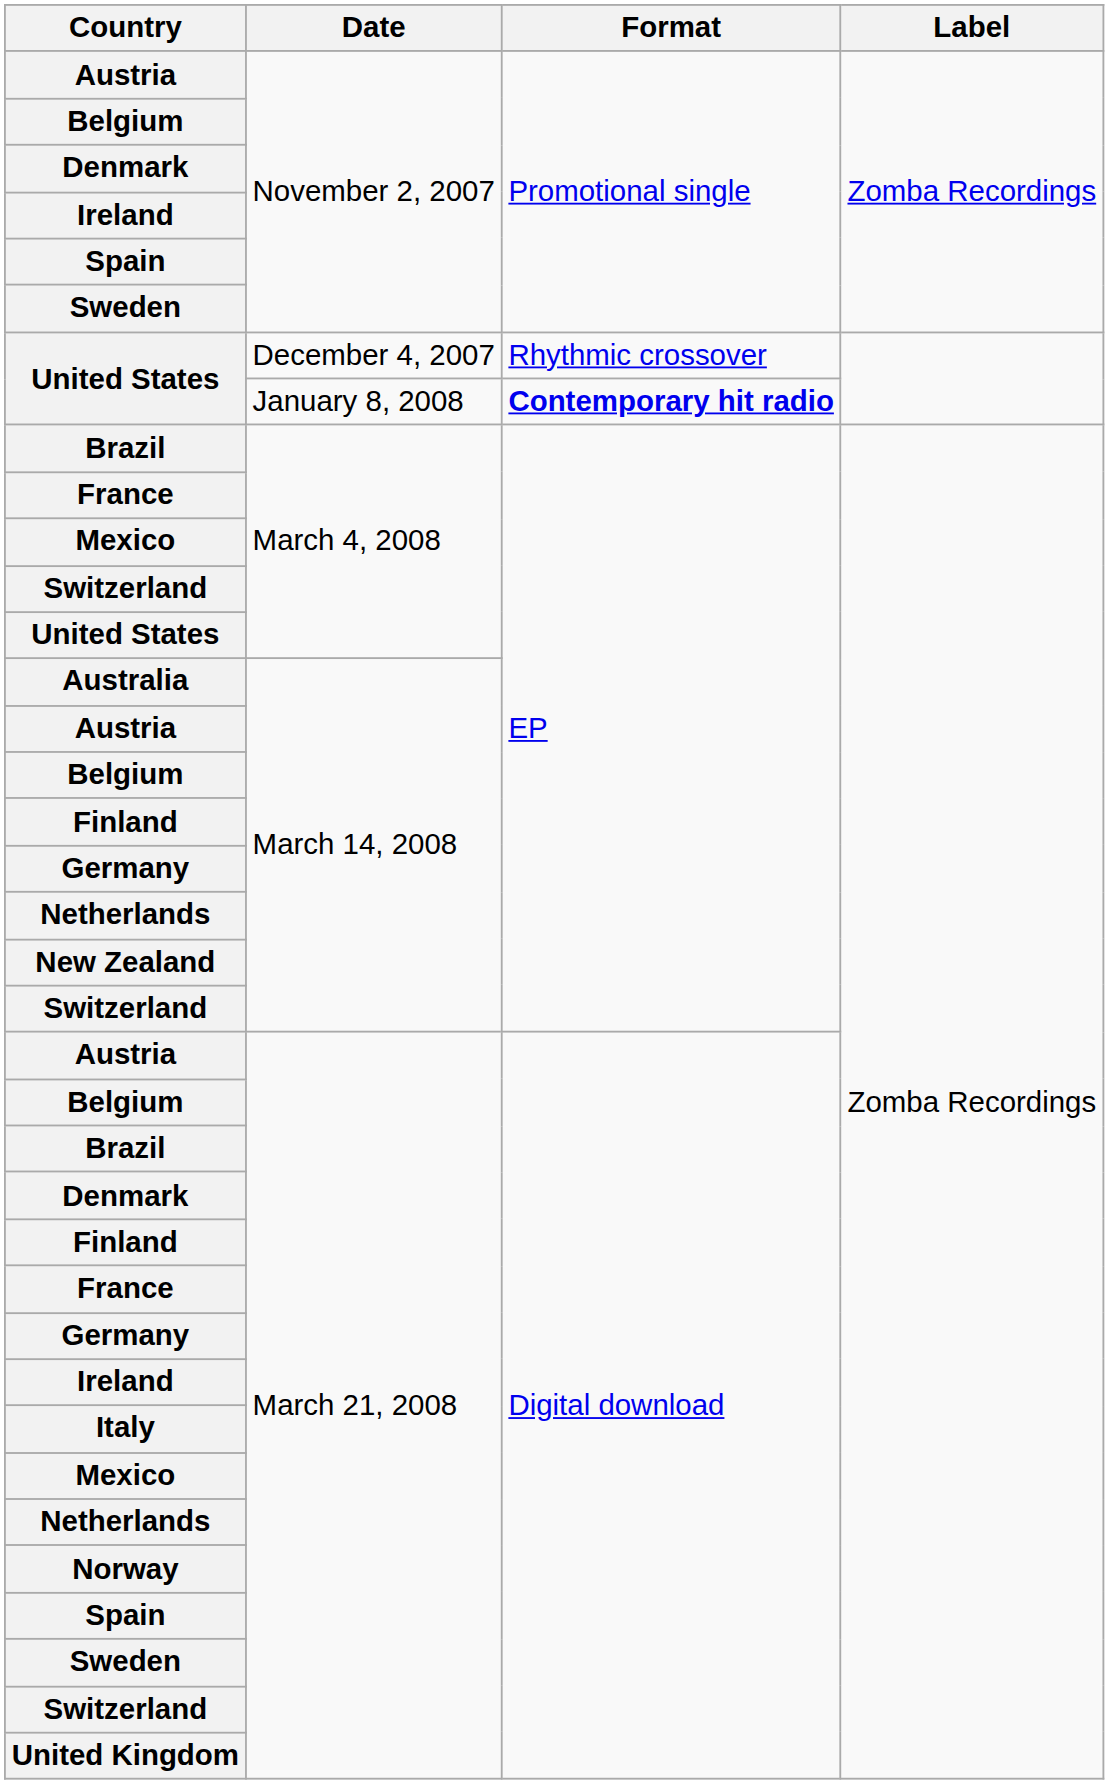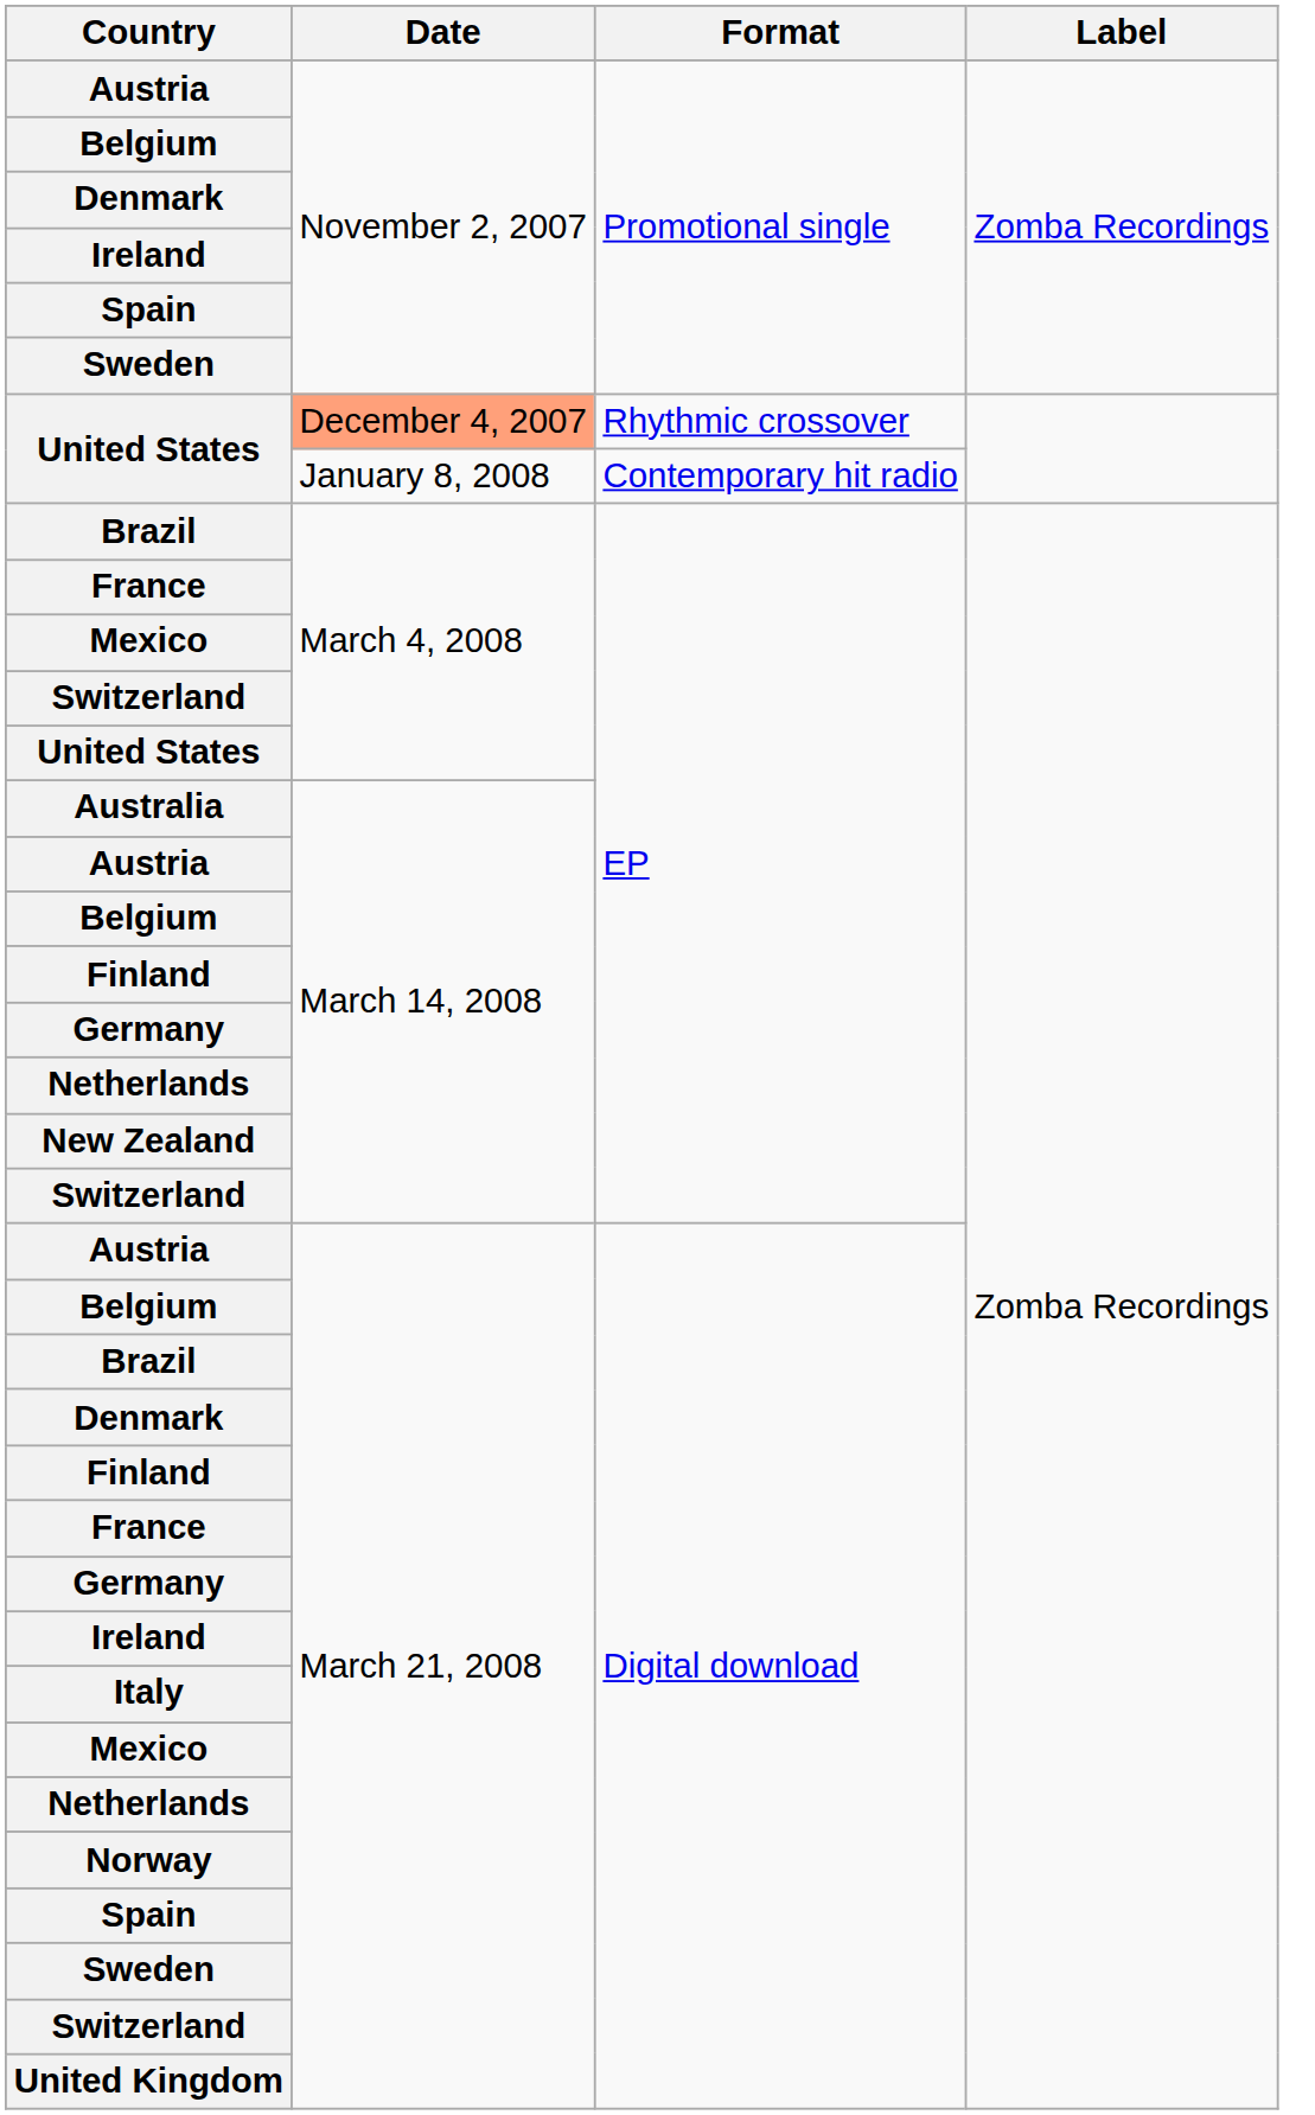December 4, 2007 | Date: no background -> lightsalmon background
January 8, 2008 | Format: bold -> normal
